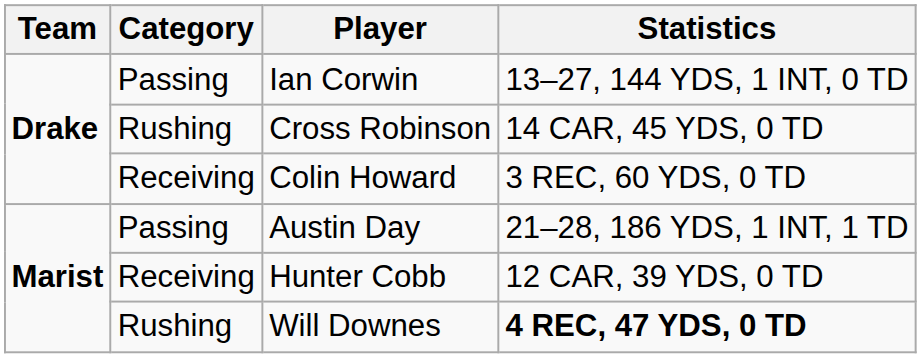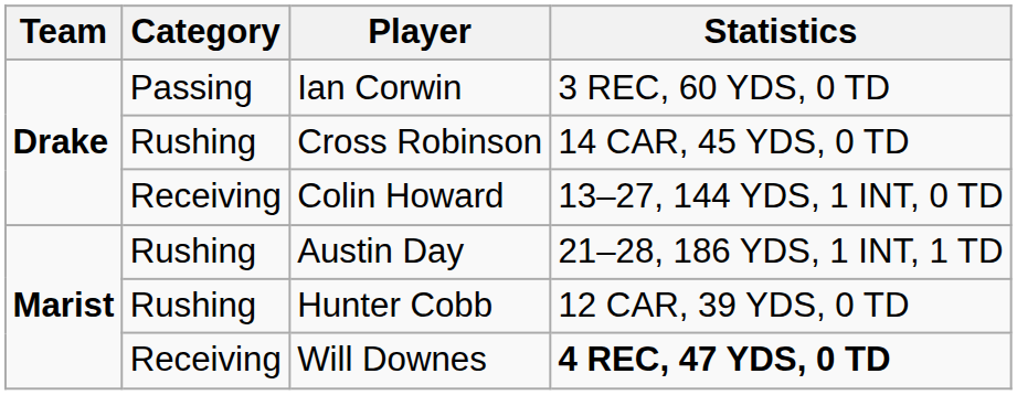Ian Corwin | Statistics: 13–27, 144 YDS, 1 INT, 0 TD -> 3 REC, 60 YDS, 0 TD
Colin Howard | Statistics: 3 REC, 60 YDS, 0 TD -> 13–27, 144 YDS, 1 INT, 0 TD
Austin Day | Category: Passing -> Rushing
Hunter Cobb | Category: Receiving -> Rushing
Will Downes | Category: Rushing -> Receiving
